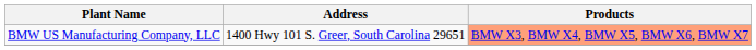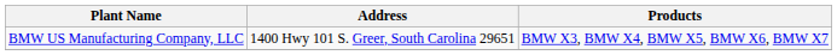BMW US Manufacturing Company, LLC | Products: lightsalmon background -> no background
